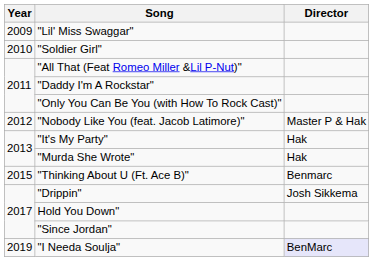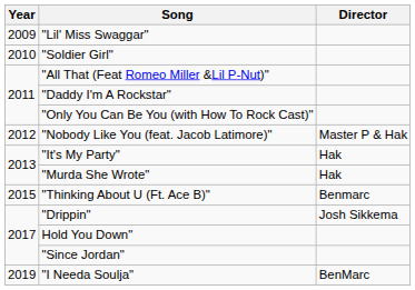"I Needa Soulja" | Director: lavender background -> no background
